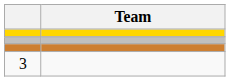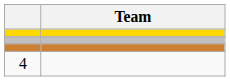row 5 | column 1: 3 -> 4
